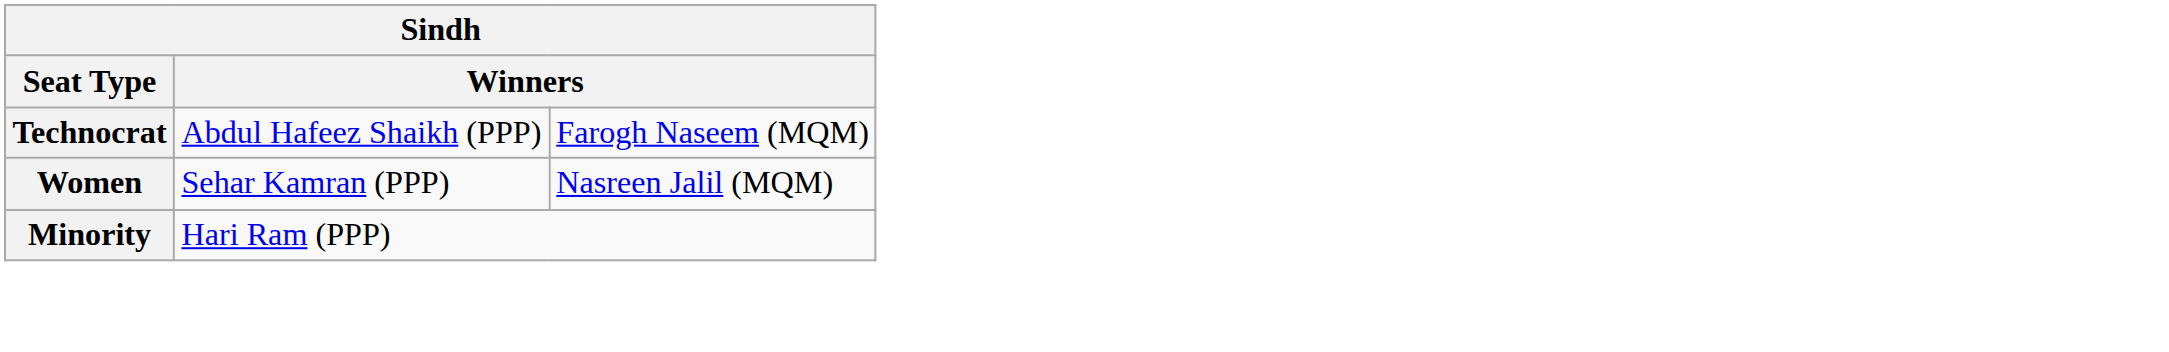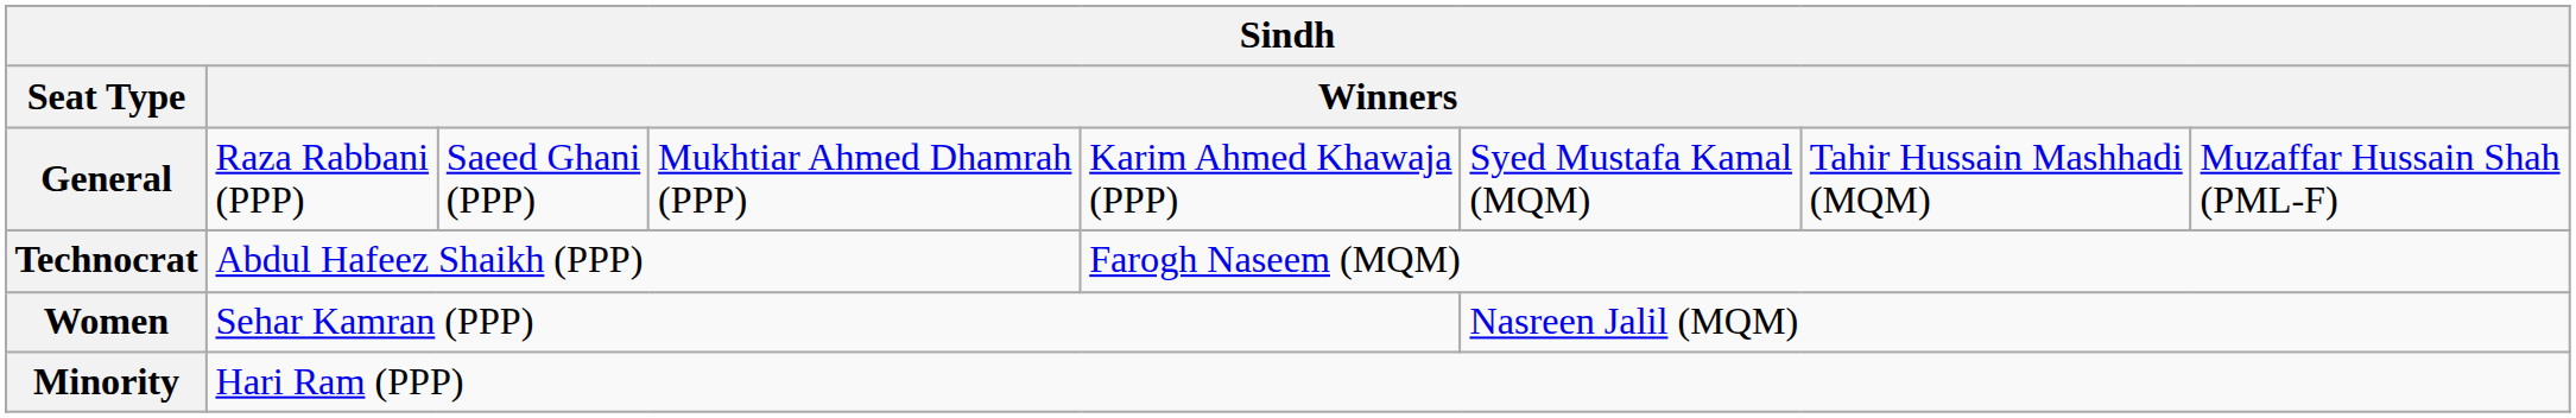+ row: General | Raza Rabbani (PPP) | Saeed Ghani (PPP) | Mukhtiar Ahmed Dhamrah (PPP) | Karim Ahmed Khawaja (PPP) | Syed Mustafa Kamal (MQM) | Tahir Hussain Mashhadi (MQM) | Muzaffar Hussain Shah (PML-F)
